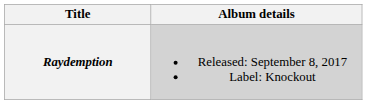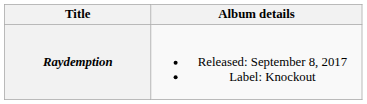Raydemption | Album details: lightgrey background -> no background
